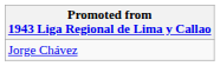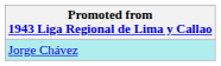row 2 | column 1: no background -> paleturquoise background
